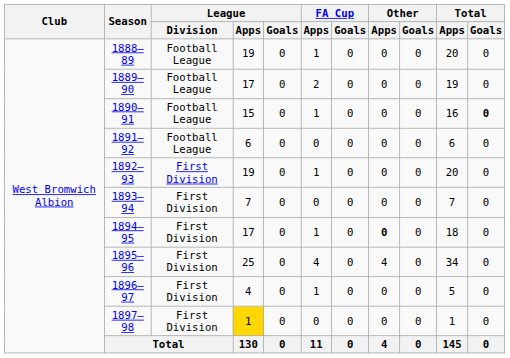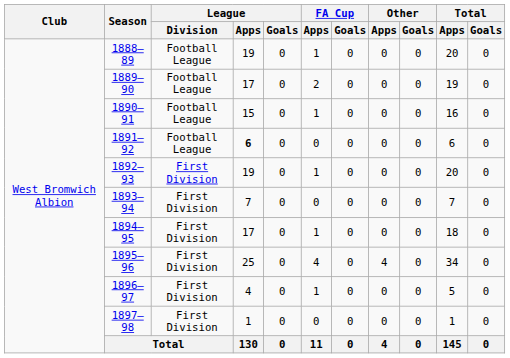1890–91 | Total / Goals: bold -> normal
1891–92 | League / Apps: normal -> bold
1894–95 | Other / Apps: bold -> normal
1897–98 | League / Apps: gold background -> no background
